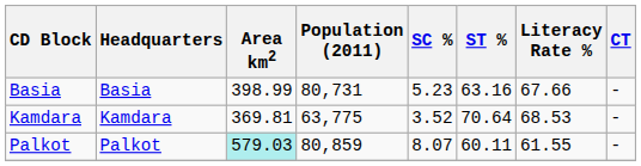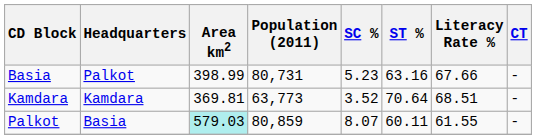row 2 | Headquarters: Basia -> Palkot
row 3 | Population (2011): 63,775 -> 63,773
row 3 | Literacy Rate %: 68.53 -> 68.51
row 4 | Headquarters: Palkot -> Basia
